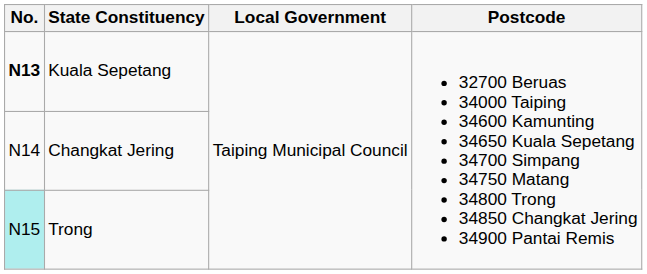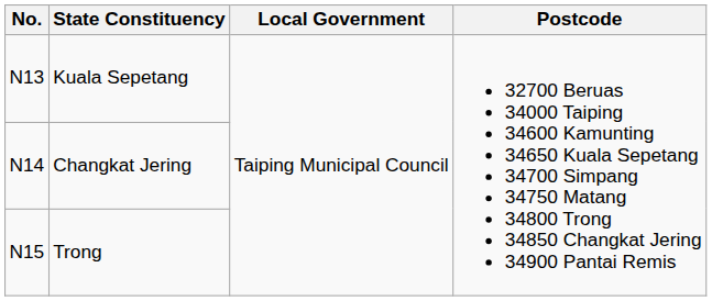Kuala Sepetang | No.: bold -> normal
Trong | No.: paleturquoise background -> no background
